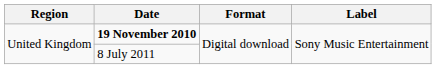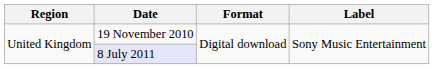19 November 2010 | Date: bold -> normal
8 July 2011 | Date: no background -> lavender background
